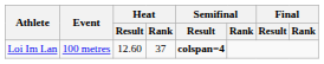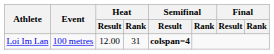Loi Im Lan | Heat / Result: 12.60 -> 12.00
Loi Im Lan | Heat / Rank: 37 -> 31
